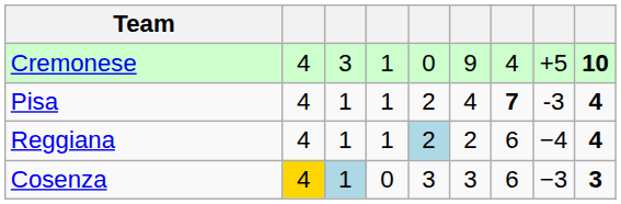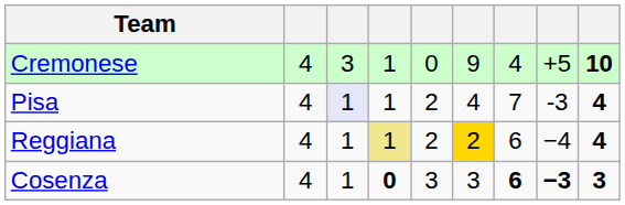Pisa | column 3: no background -> lavender background
Pisa | column 7: bold -> normal
Reggiana | column 4: no background -> khaki background
Reggiana | column 5: lightblue background -> no background
Reggiana | column 6: no background -> gold background
Cosenza | column 2: gold background -> no background
Cosenza | column 3: lightblue background -> no background
Cosenza | column 4: normal -> bold
Cosenza | column 7: normal -> bold
Cosenza | column 8: normal -> bold
